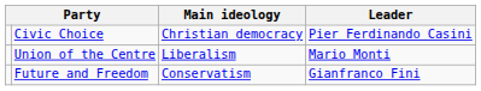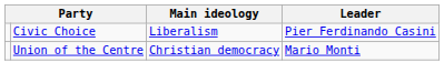Civic Choice | Main ideology: Christian democracy -> Liberalism
Union of the Centre | Main ideology: Liberalism -> Christian democracy
- row: Future and Freedom | Conservatism | Gianfranco Fini
